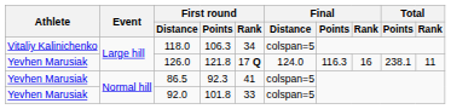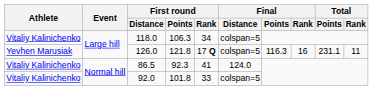126.0 | Final / Distance: 124.0 -> colspan=5
126.0 | Total / Points: 238.1 -> 231.1
86.5 | Athlete: Yevhen Marusiak -> Vitaliy Kalinichenko
86.5 | Final / Distance: colspan=5 -> 124.0
92.0 | Athlete: Yevhen Marusiak -> Vitaliy Kalinichenko
